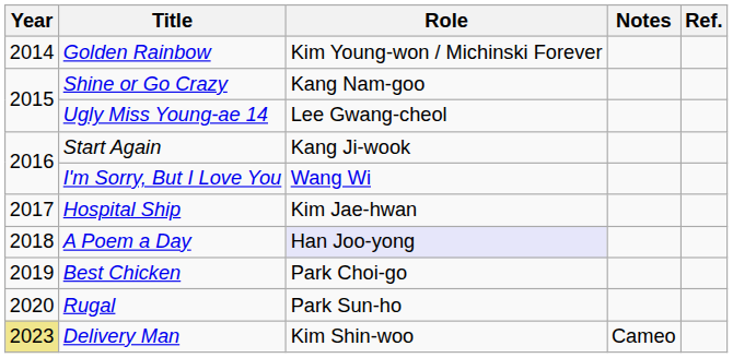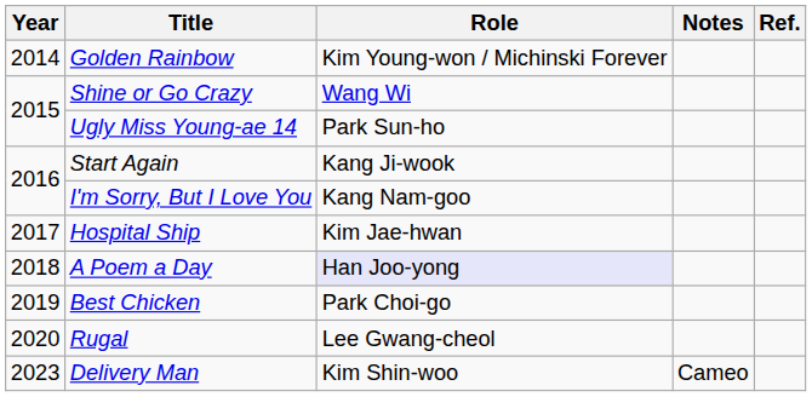Shine or Go Crazy | Role: Kang Nam-goo -> Wang Wi
Ugly Miss Young-ae 14 | Role: Lee Gwang-cheol -> Park Sun-ho
I'm Sorry, But I Love You | Role: Wang Wi -> Kang Nam-goo
Rugal | Role: Park Sun-ho -> Lee Gwang-cheol
Delivery Man | Year: khaki background -> no background
